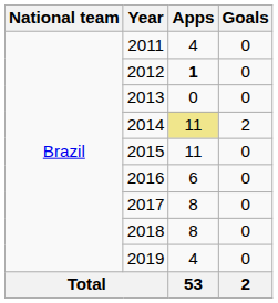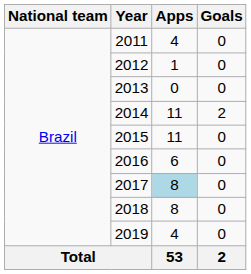2012 | Apps: bold -> normal
2014 | Apps: khaki background -> no background
2017 | Apps: no background -> lightblue background
